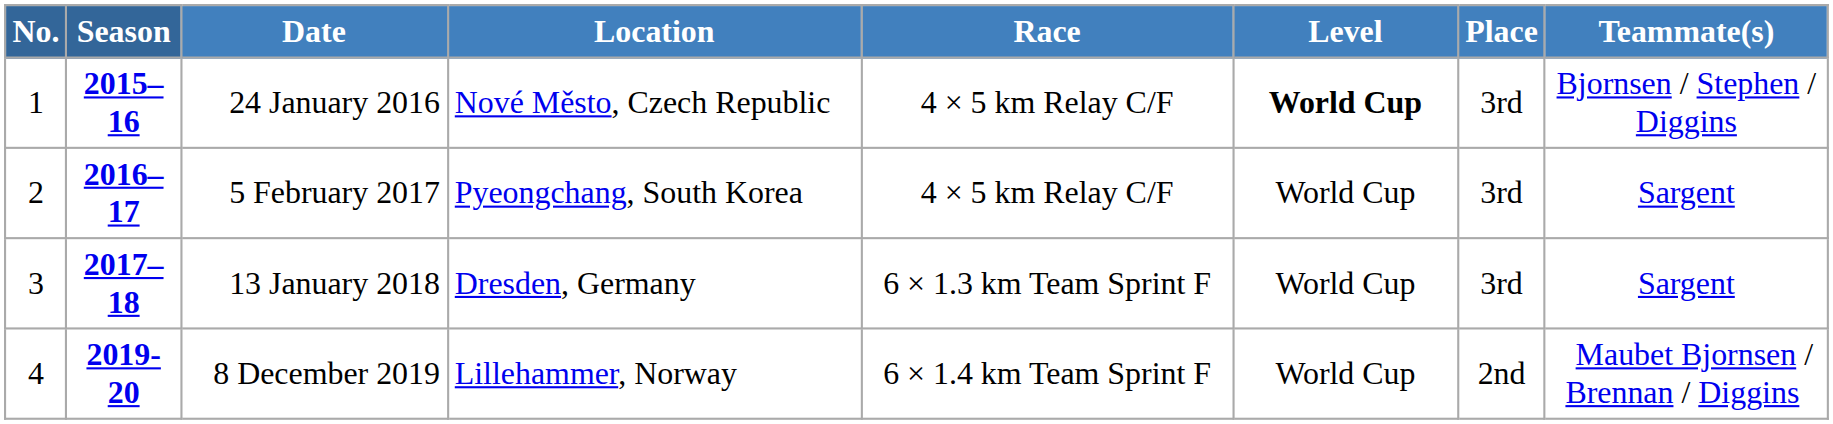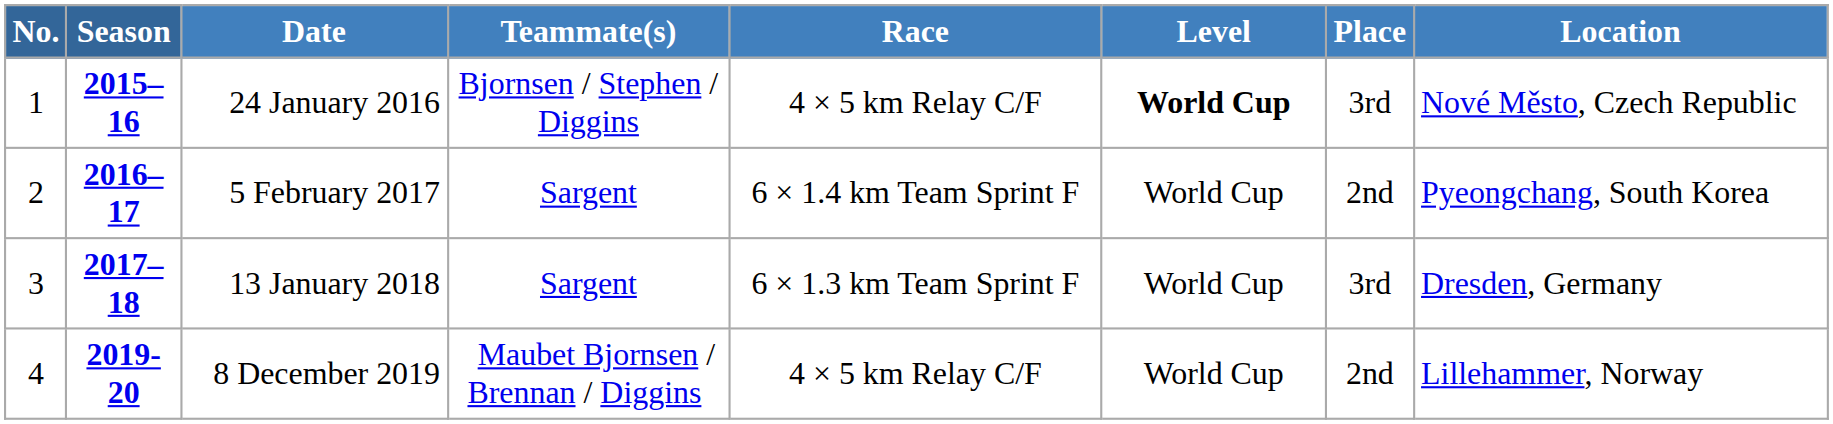columns swapped: Location <-> Teammate(s)
5 February 2017 | Race: 4 × 5 km Relay C/F -> 6 × 1.4 km Team Sprint F
5 February 2017 | Place: 3rd -> 2nd
8 December 2019 | Race: 6 × 1.4 km Team Sprint F -> 4 × 5 km Relay C/F
